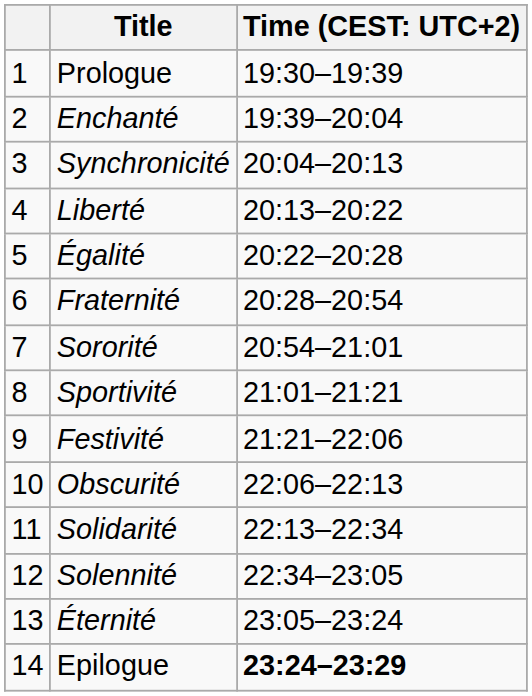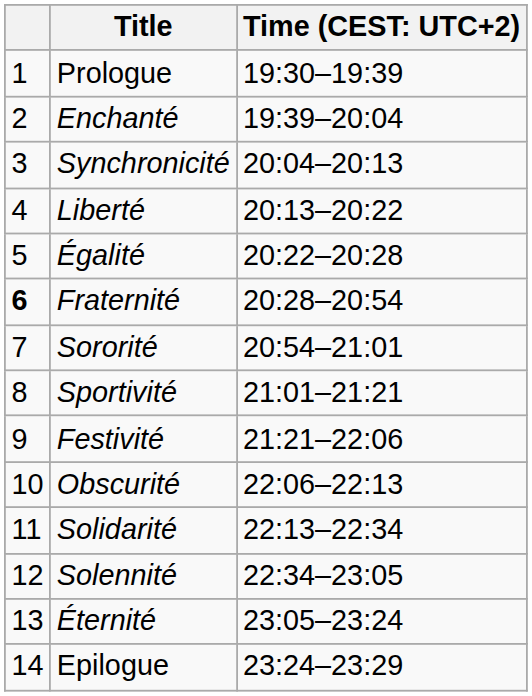Fraternité | column 1: normal -> bold
Epilogue | column 3: bold -> normal
